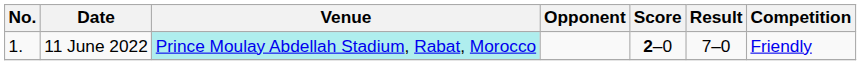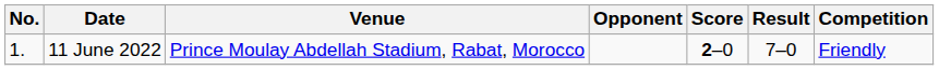11 June 2022 | Venue: paleturquoise background -> no background
